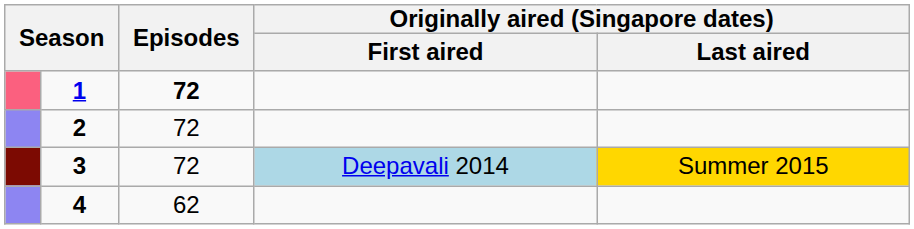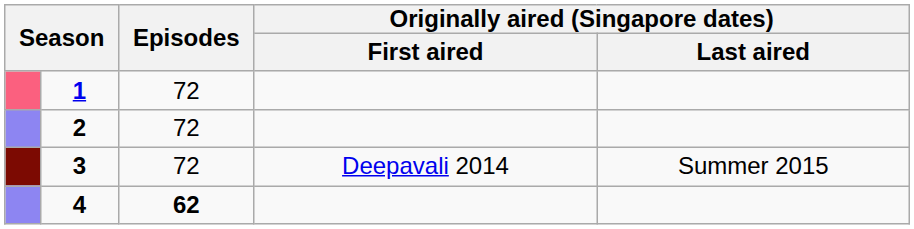1 | Episodes: bold -> normal
3 | Originally aired (Singapore dates) / First aired: lightblue background -> no background
3 | Originally aired (Singapore dates) / Last aired: gold background -> no background
4 | Episodes: normal -> bold
